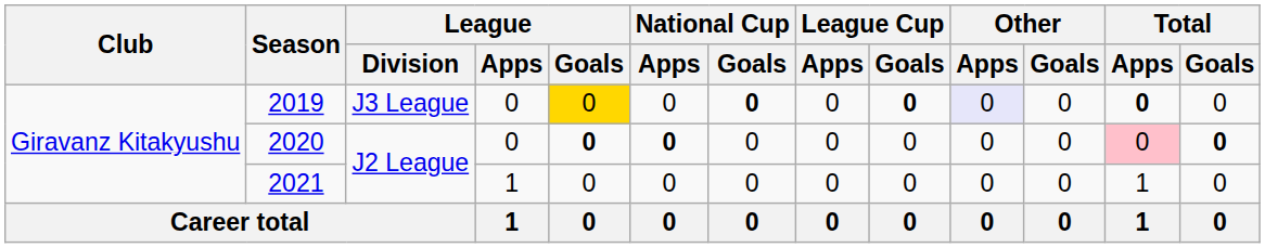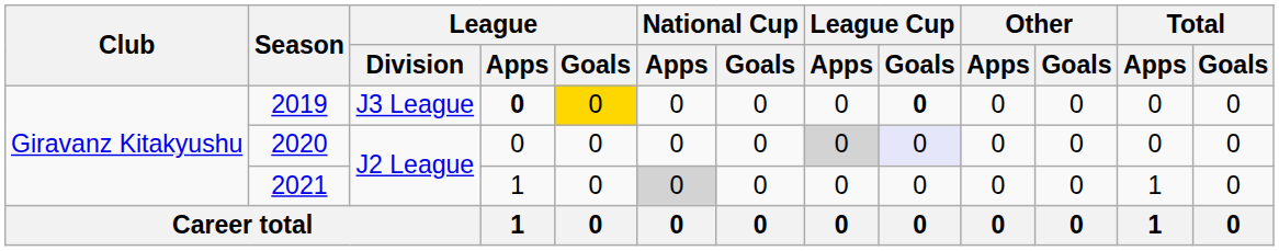2019 | League / Apps: normal -> bold
2019 | National Cup / Goals: bold -> normal
2019 | Other / Apps: lavender background -> no background
2019 | Total / Apps: bold -> normal
2020 | League / Goals: bold -> normal
2020 | National Cup / Apps: bold -> normal
2020 | League Cup / Apps: no background -> lightgrey background
2020 | League Cup / Goals: no background -> lavender background
2020 | Total / Apps: pink background -> no background
2020 | Total / Goals: bold -> normal
2021 | National Cup / Apps: no background -> lightgrey background
